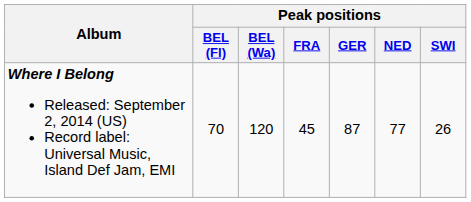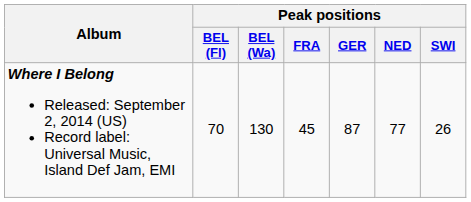row 3 | Peak positions / BEL (Wa): 120 -> 130
